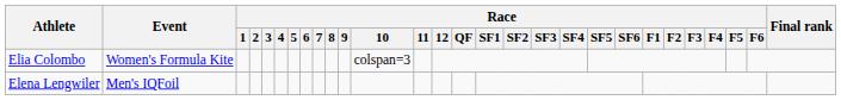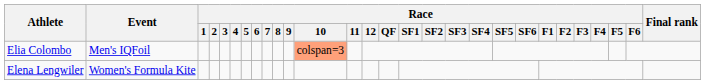Elia Colombo | Event: Women's Formula Kite -> Men's IQFoil
Elia Colombo | Race / 10: no background -> lightsalmon background
Elena Lengwiler | Event: Men's IQFoil -> Women's Formula Kite
